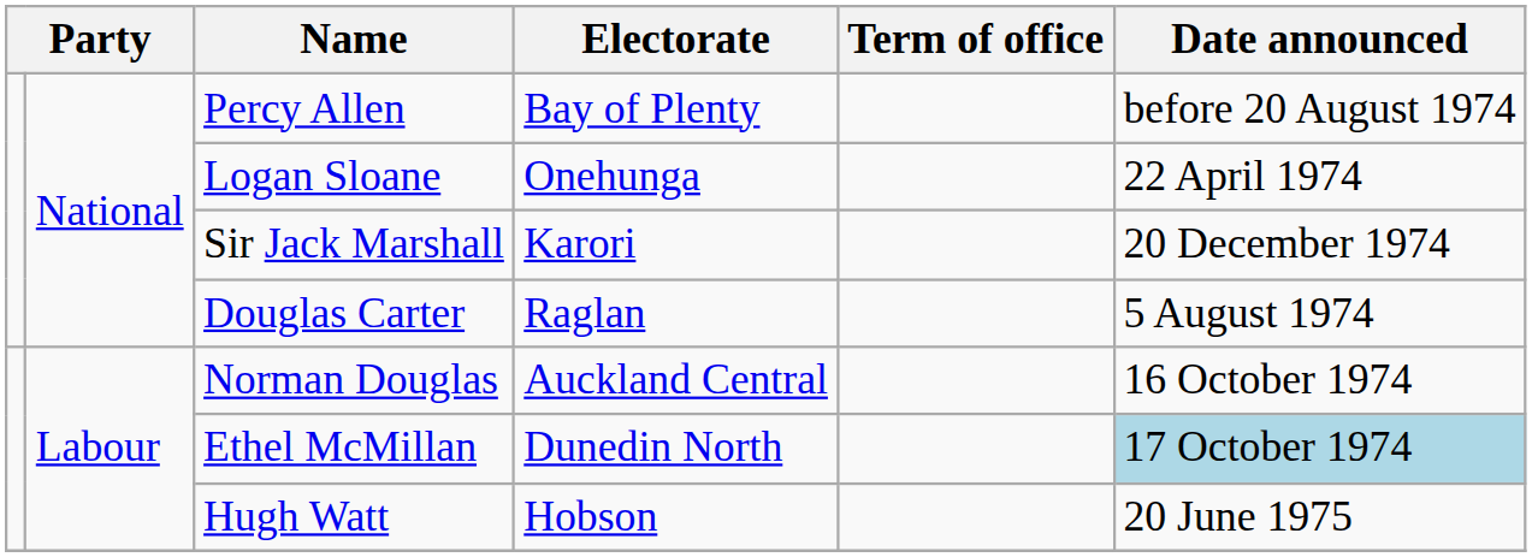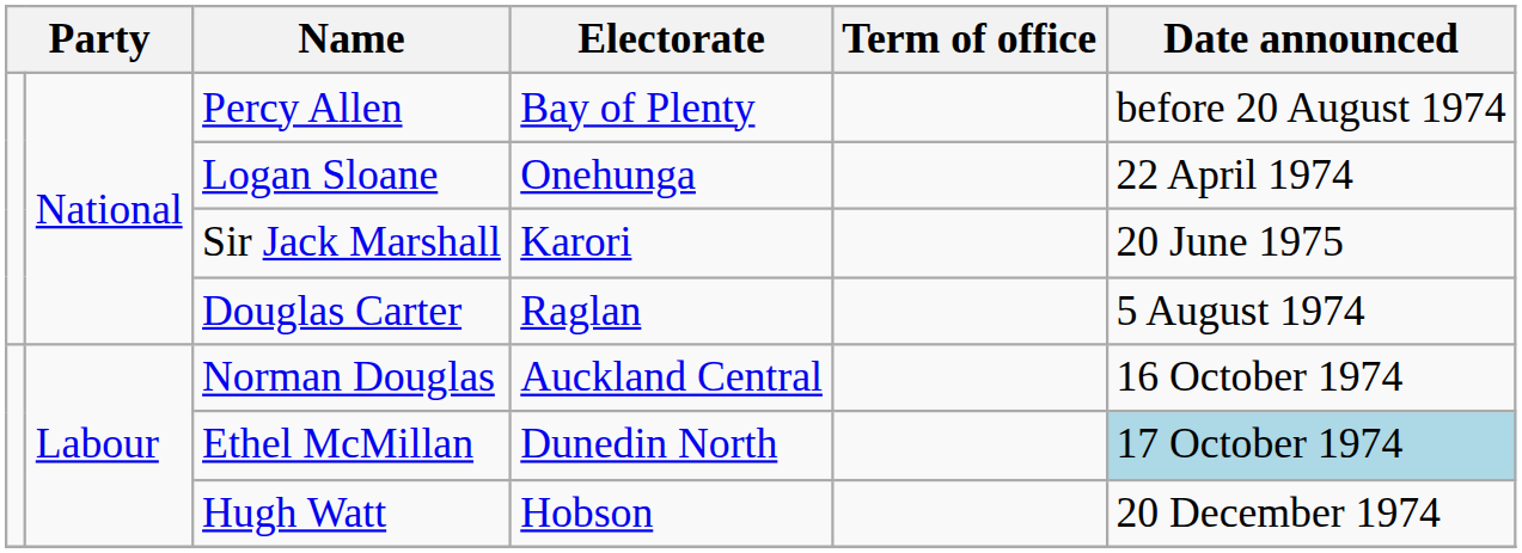Sir Jack Marshall | Date announced: 20 December 1974 -> 20 June 1975
Hugh Watt | Date announced: 20 June 1975 -> 20 December 1974
